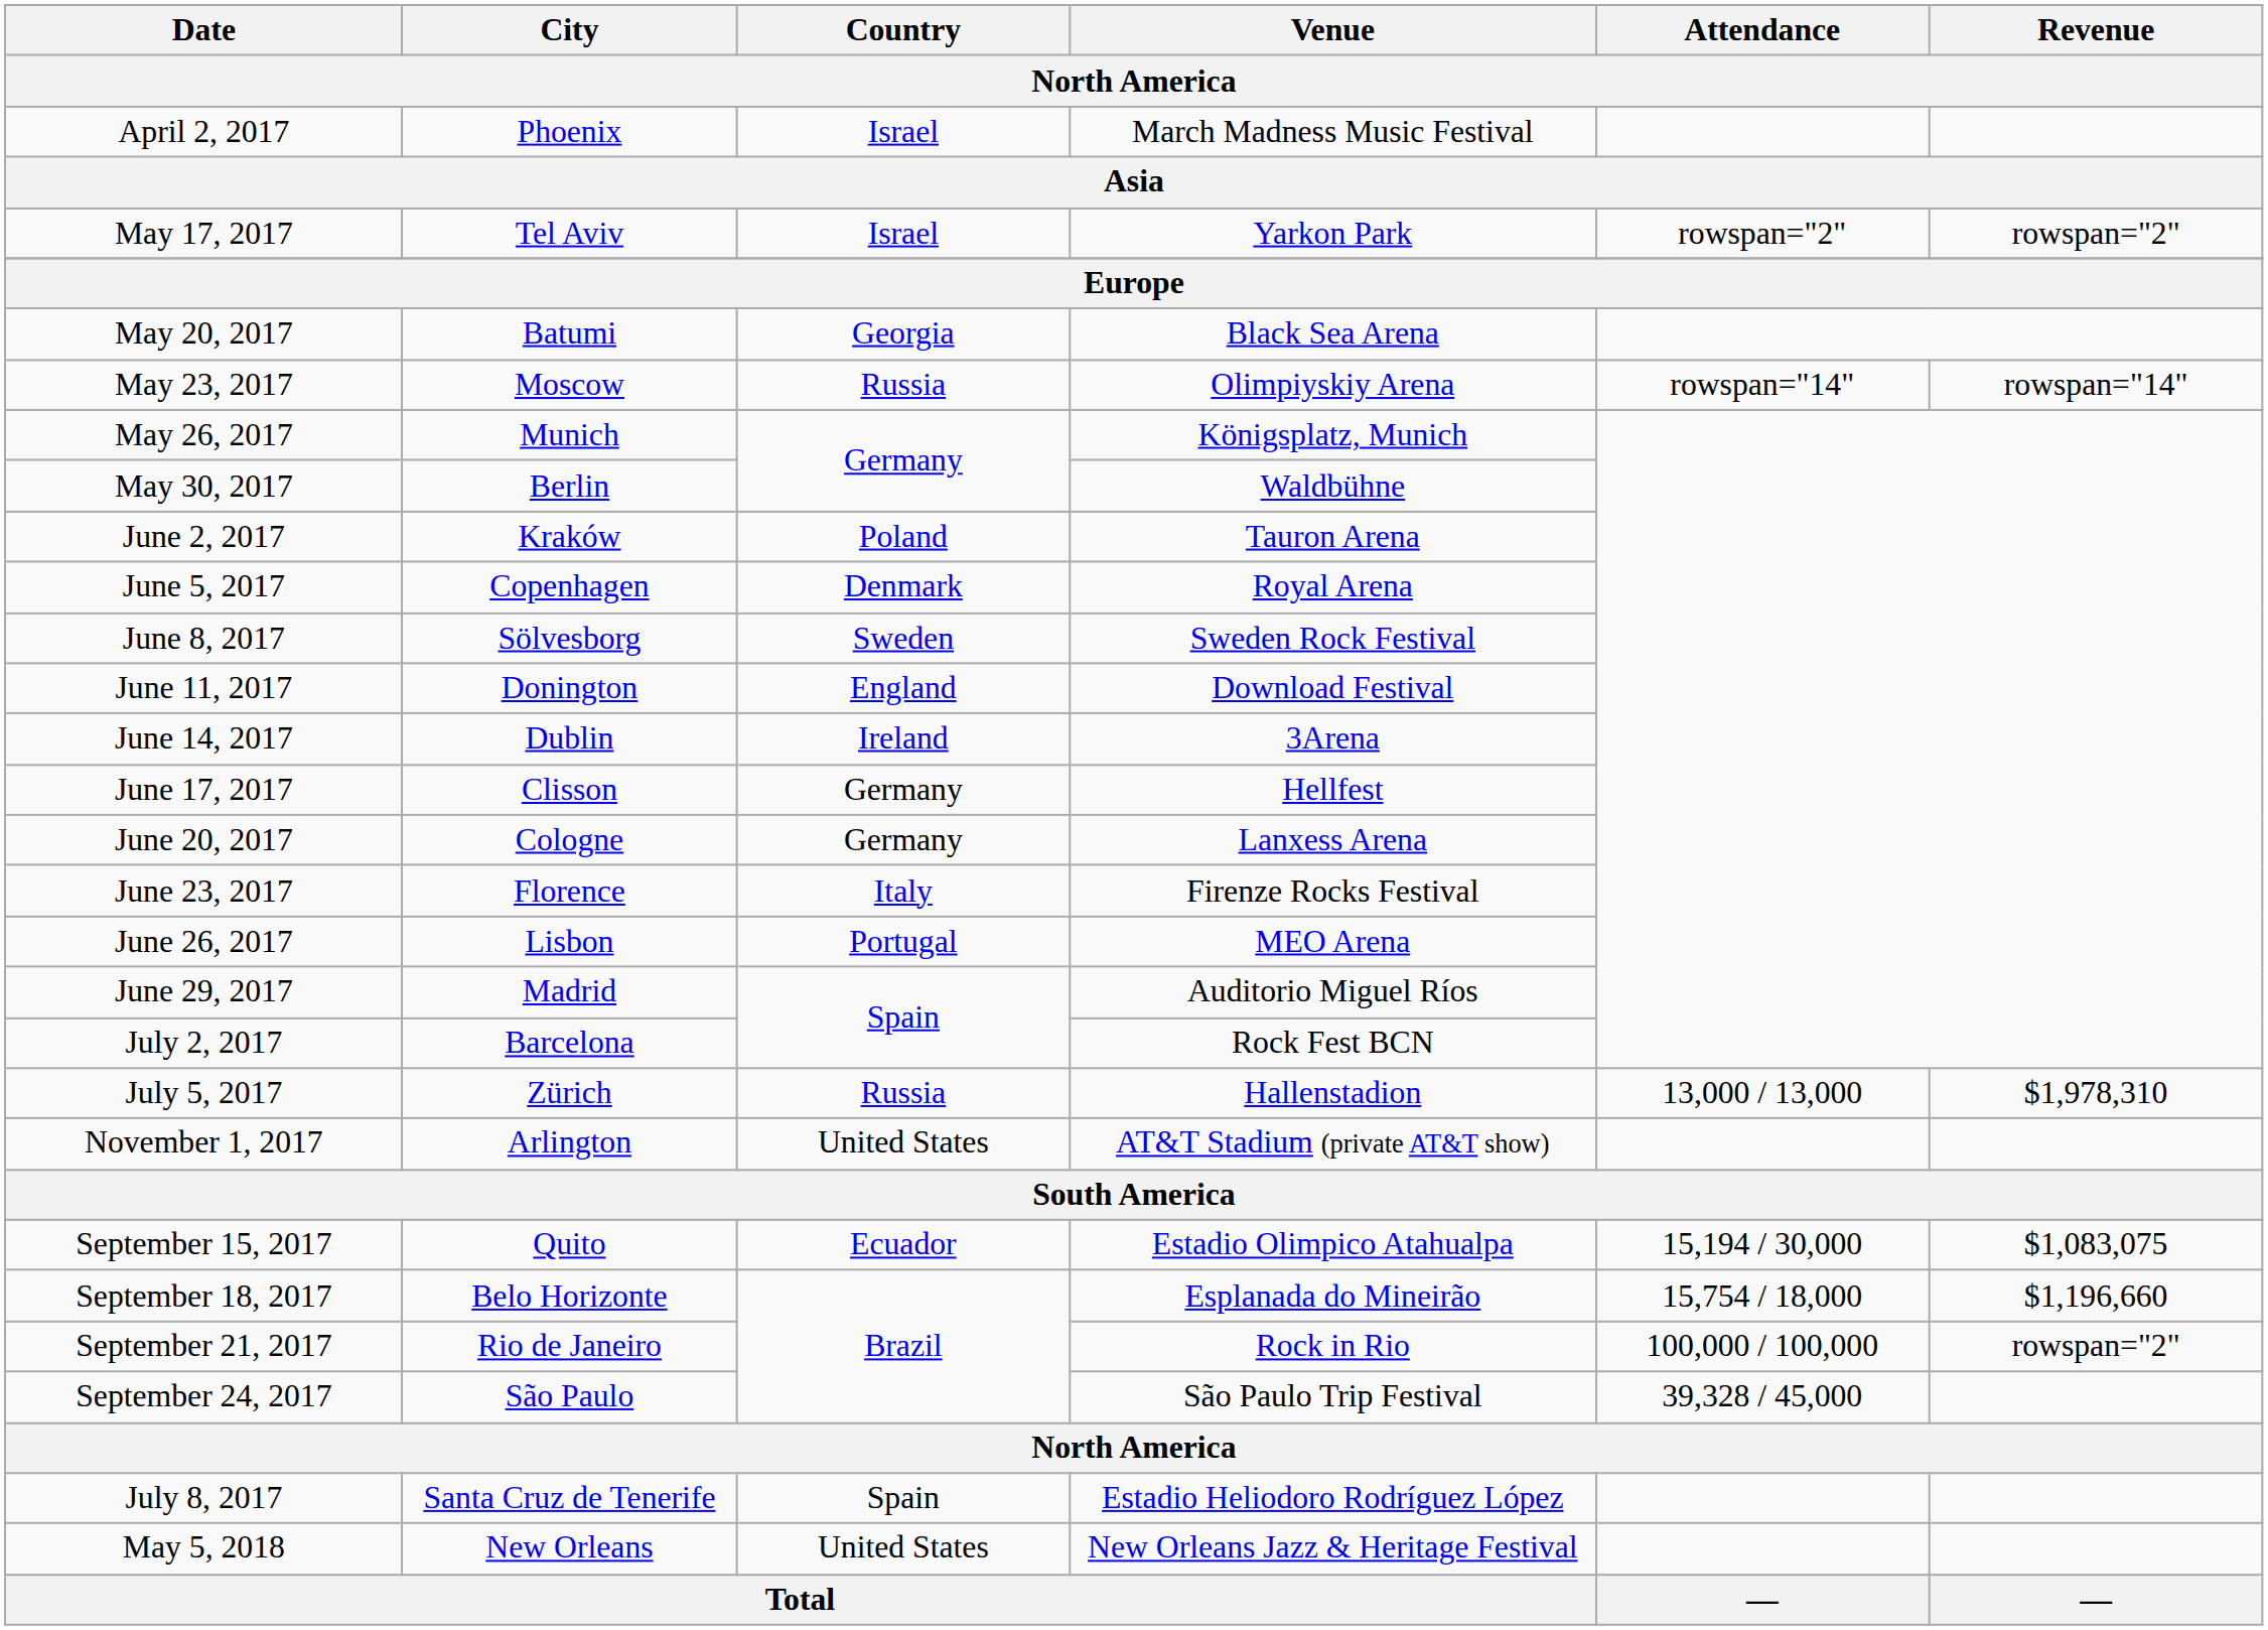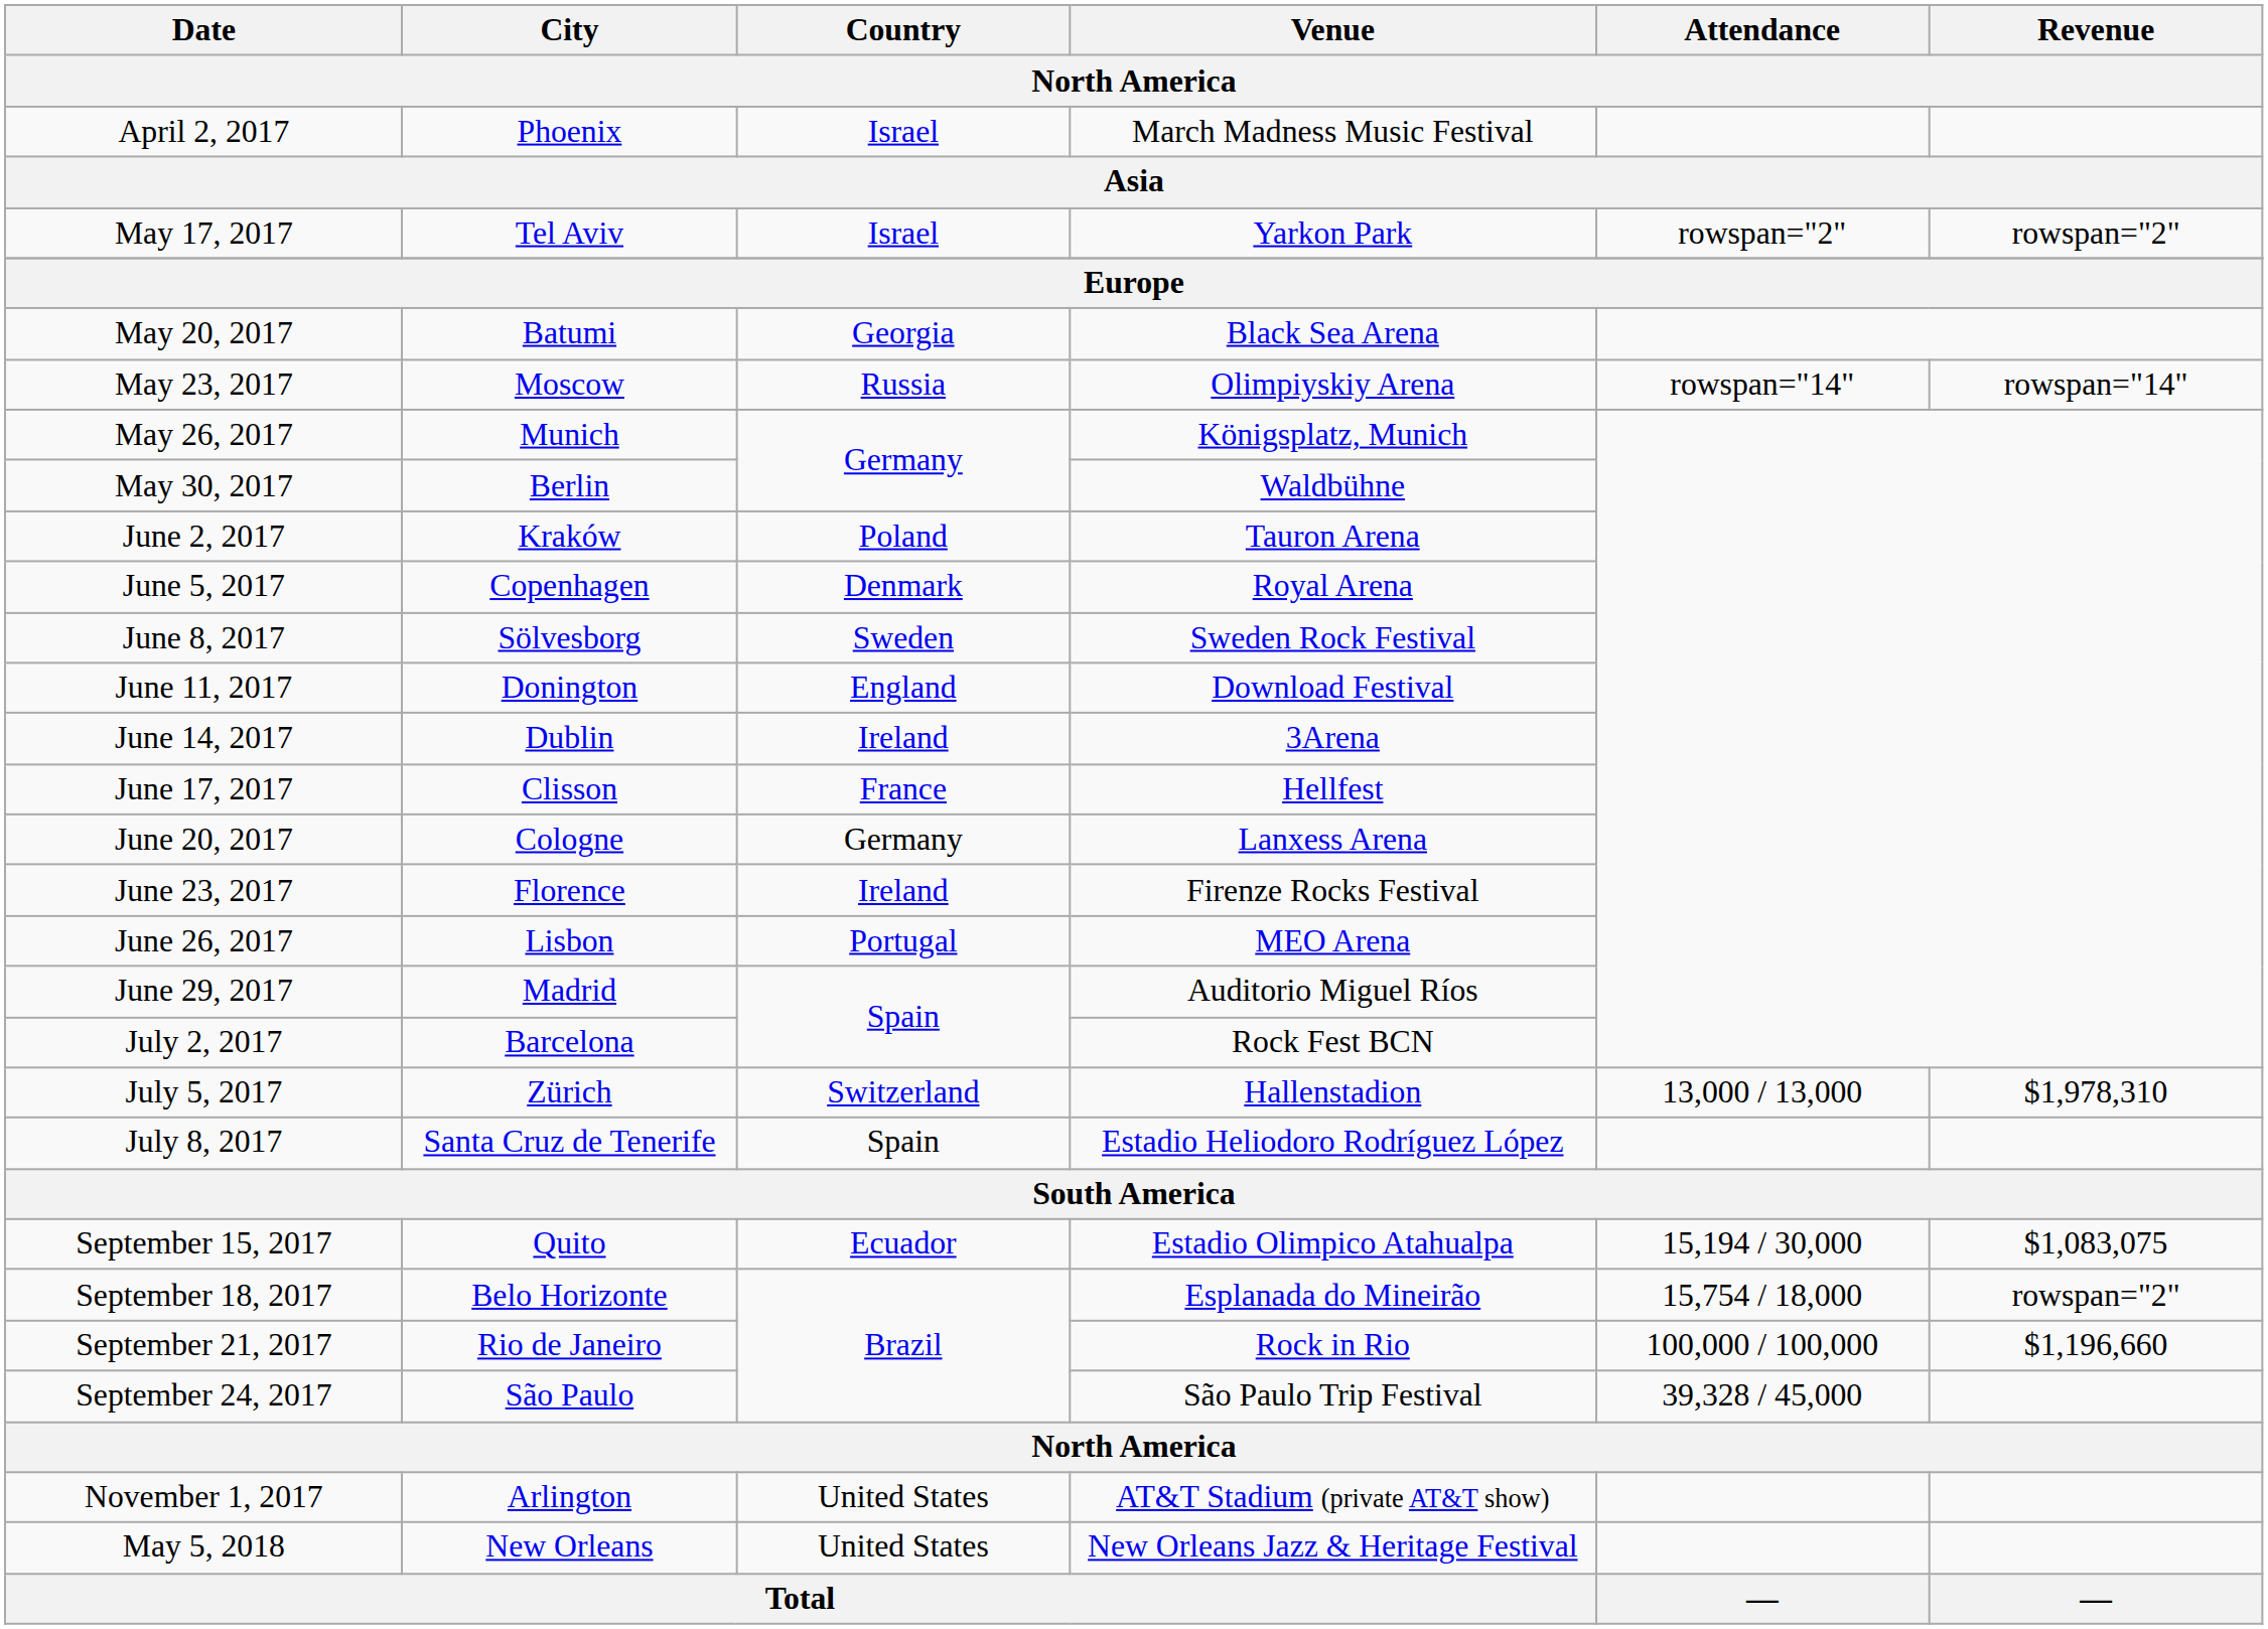June 17, 2017 | Country: Germany -> France
June 23, 2017 | Country: Italy -> Ireland
July 5, 2017 | Country: Russia -> Switzerland
rows swapped: July 8, 2017 <-> November 1, 2017
September 18, 2017 | Revenue: $1,196,660 -> rowspan="2"
September 21, 2017 | Revenue: rowspan="2" -> $1,196,660
